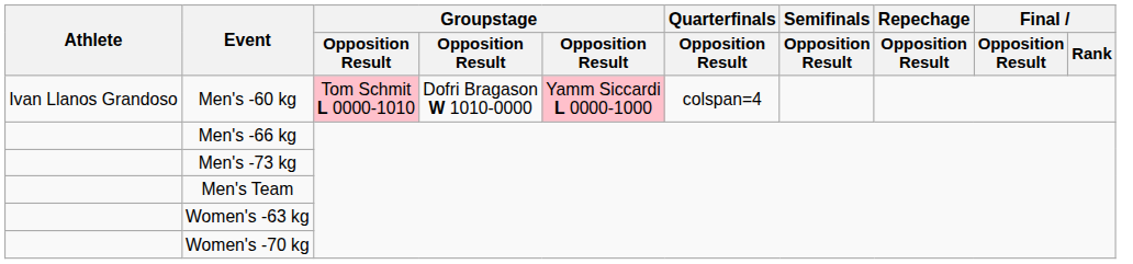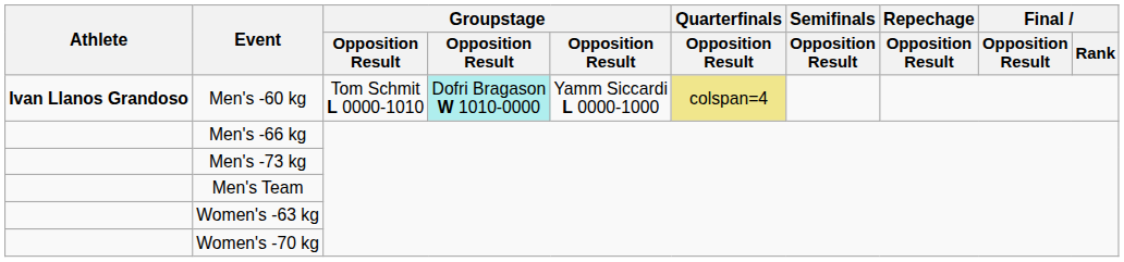Men's -60 kg | Athlete: normal -> bold
Men's -60 kg | column 3: pink background -> no background
Men's -60 kg | column 4: no background -> paleturquoise background
Men's -60 kg | column 5: pink background -> no background
Men's -60 kg | Quarterfinals / Opposition Result: no background -> khaki background
